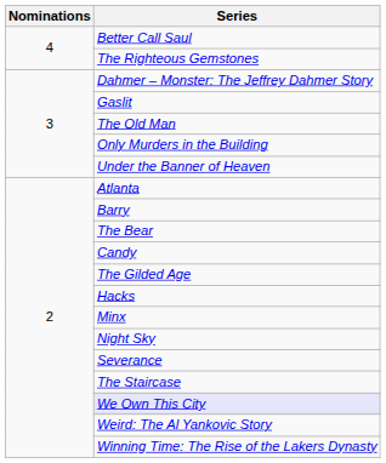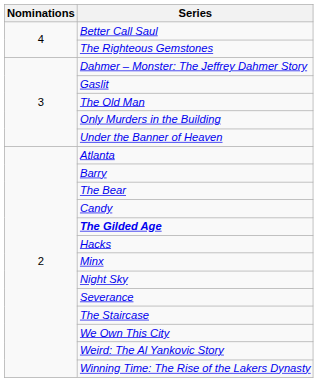The Gilded Age | Series: normal -> bold
We Own This City | Series: lavender background -> no background
